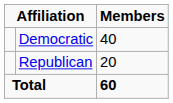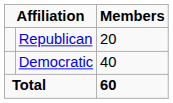rows swapped: Democratic <-> Republican
